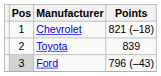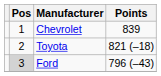Chevrolet | Points: 821 (–18) -> 839
Toyota | Points: 839 -> 821 (–18)
